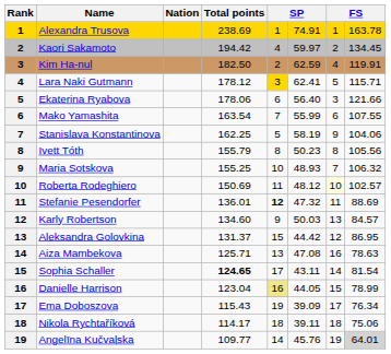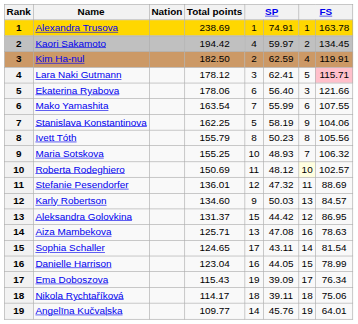Lara Naki Gutmann | column 5: gold background -> no background
Lara Naki Gutmann | column 8: no background -> pink background
Stefanie Pesendorfer | column 5: bold -> normal
Sophia Schaller | Total points: bold -> normal
Danielle Harrison | column 5: khaki background -> no background
Angelīna Kučvaļska | column 8: lightgrey background -> no background
